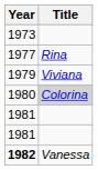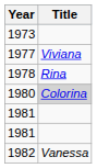row 3 | Title: Rina -> Viviana
row 4 | Year: 1979 -> 1978
row 4 | Title: Viviana -> Rina
row 8 | Year: bold -> normal
